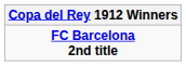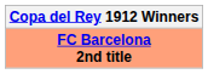row 2 | column 1: no background -> lightsalmon background
